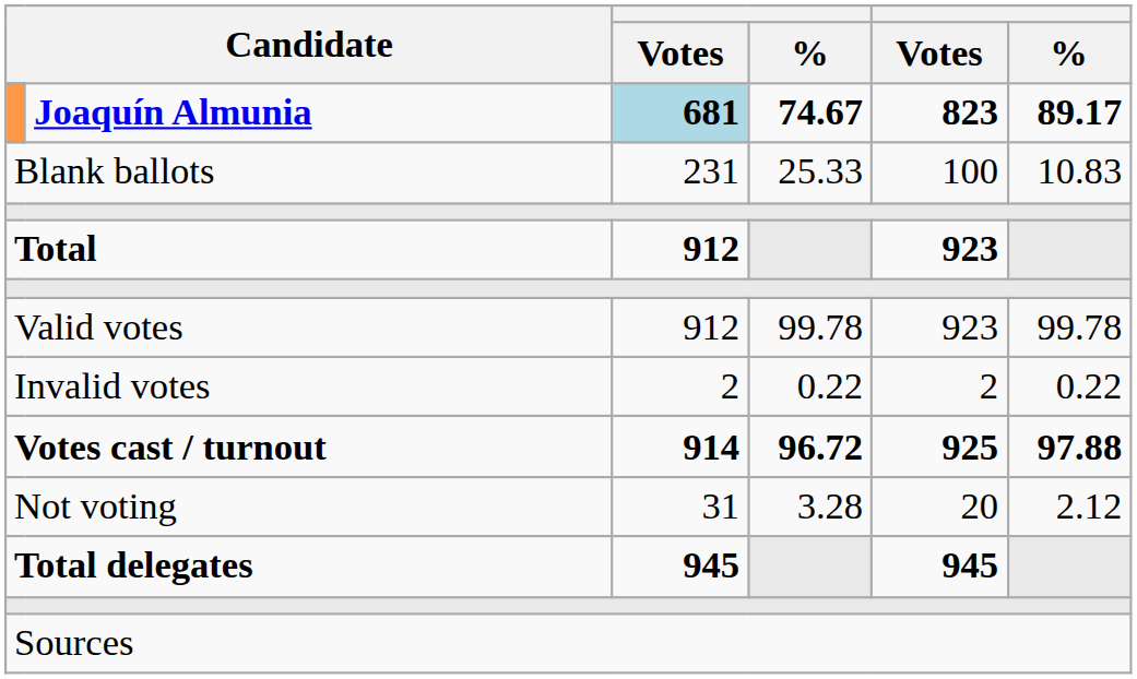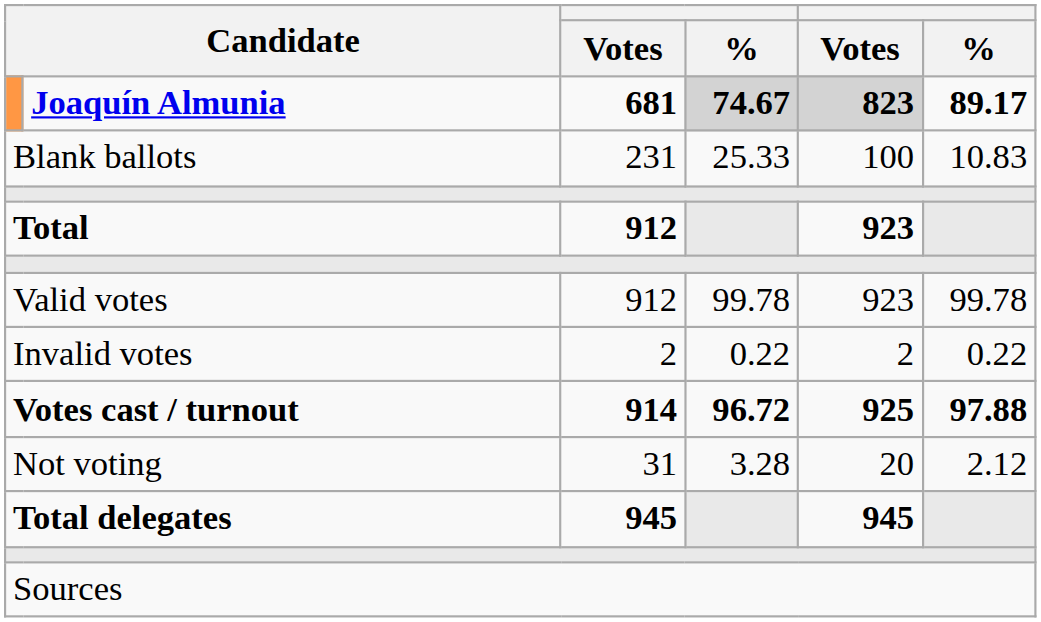Joaquín Almunia | column 3: lightblue background -> no background
Joaquín Almunia | column 4: no background -> lightgrey background
Joaquín Almunia | column 5: no background -> lightgrey background
